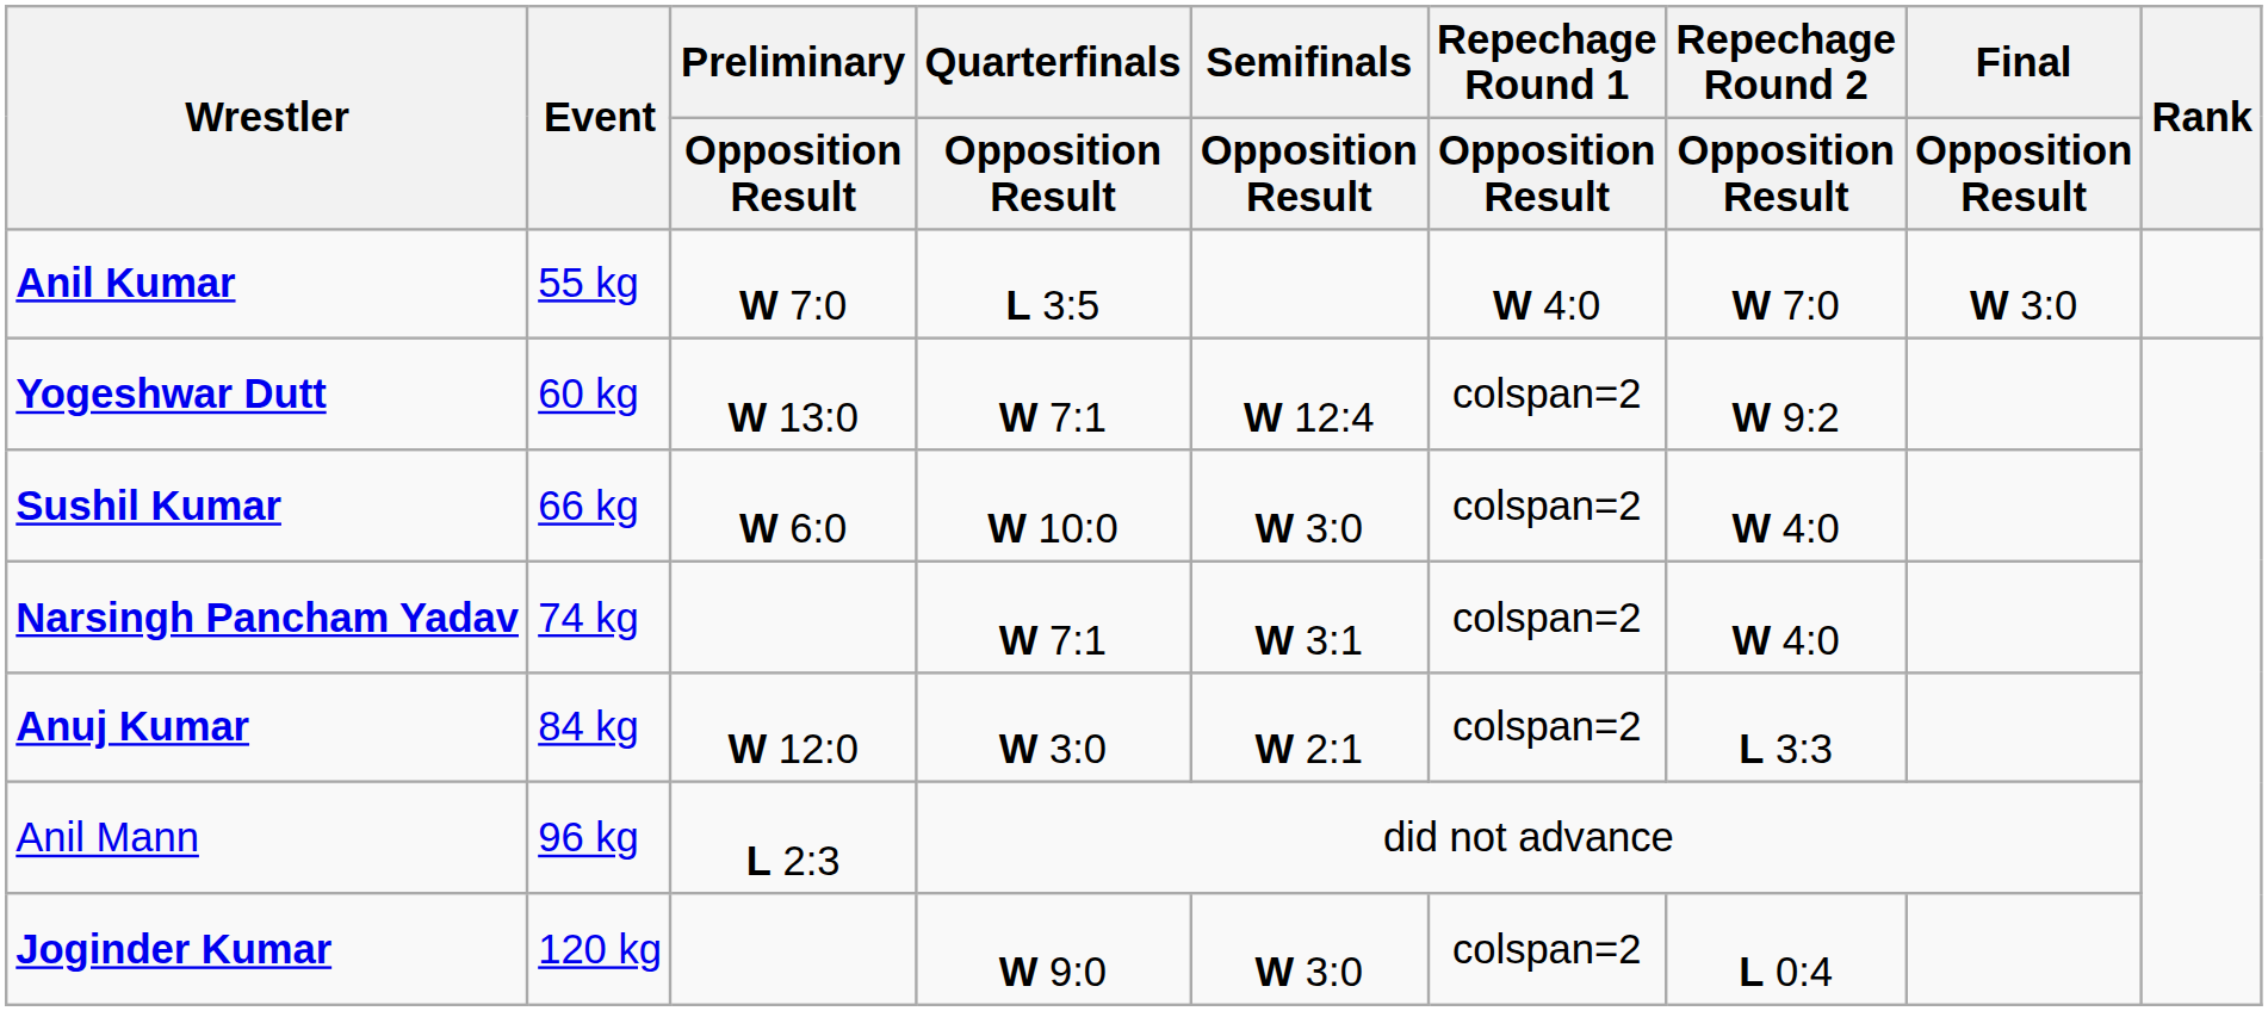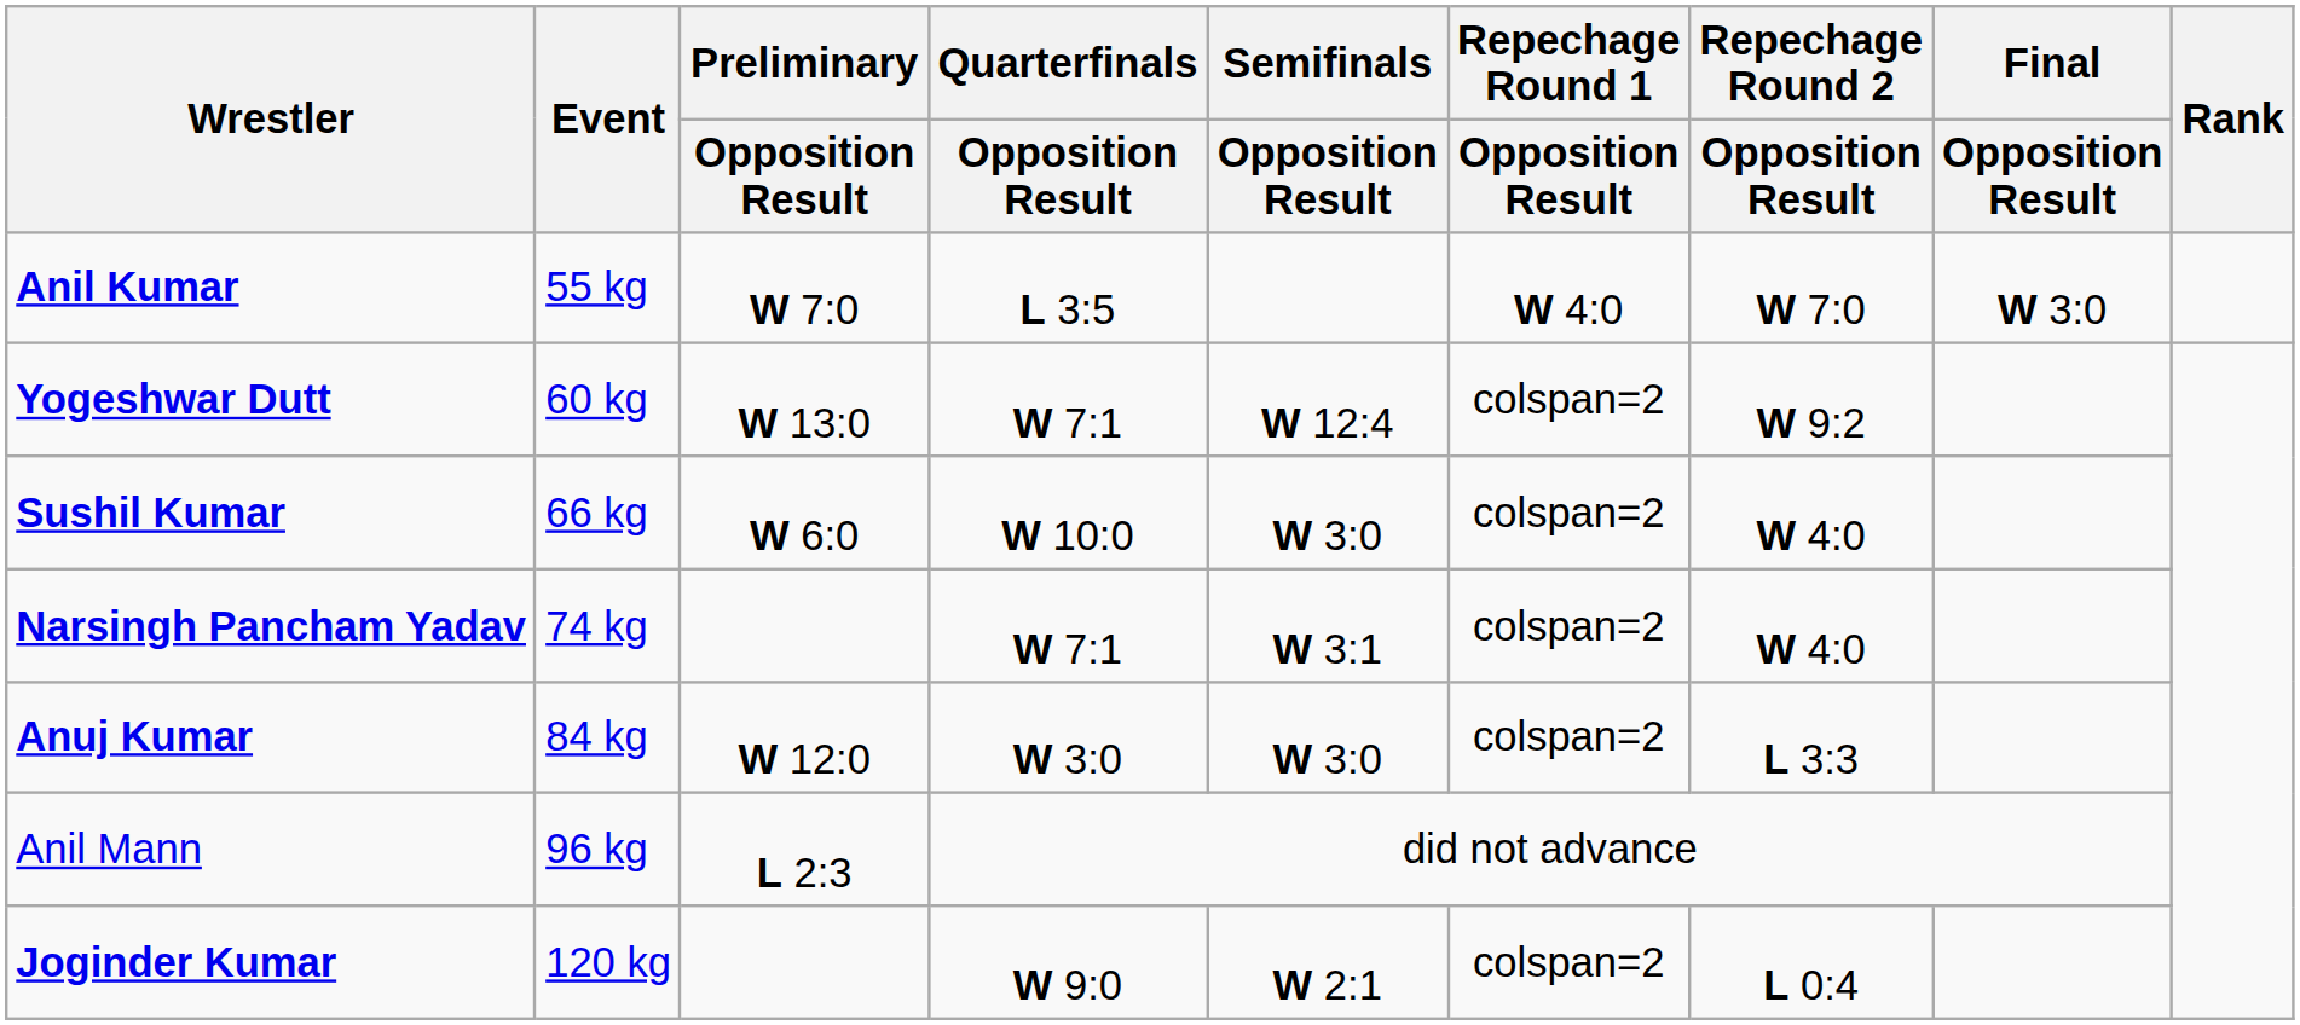Anuj Kumar | Semifinals / Opposition Result: W 2:1 -> W 3:0
Joginder Kumar | Semifinals / Opposition Result: W 3:0 -> W 2:1
